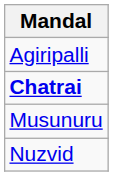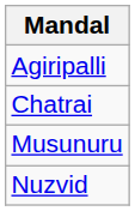row 3 | column 1: bold -> normal
